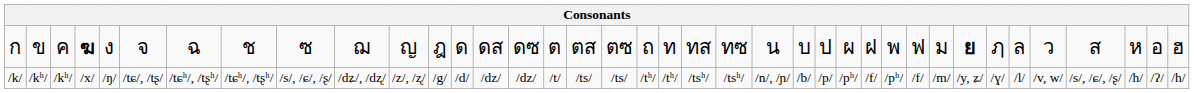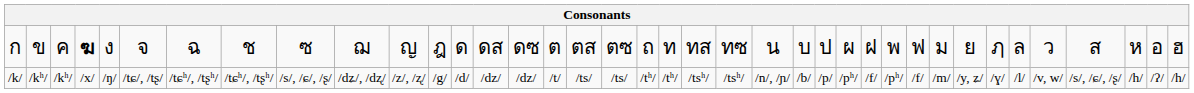ข | column 31: bold -> normal
